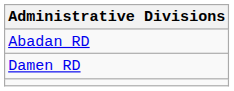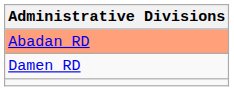row 2 | column 1: no background -> lightsalmon background
